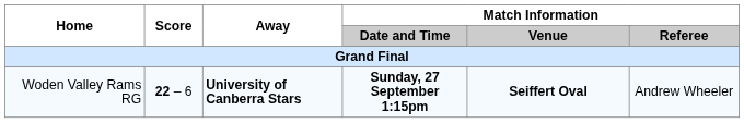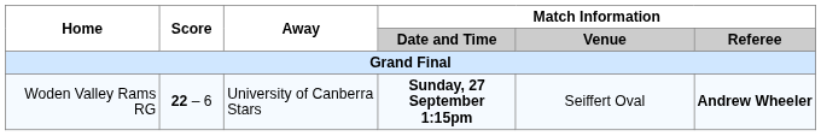Woden Valley Rams RG | Away: bold -> normal
Woden Valley Rams RG | Match Information / Venue: bold -> normal
Woden Valley Rams RG | Match Information / Referee: normal -> bold
